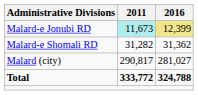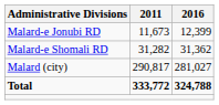Malard-e Jonubi RD | 2011: paleturquoise background -> no background
Malard-e Jonubi RD | 2016: khaki background -> no background
